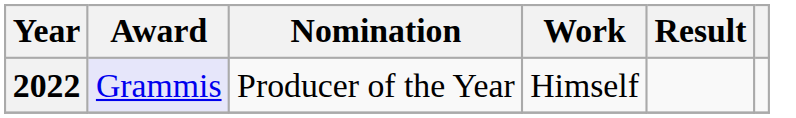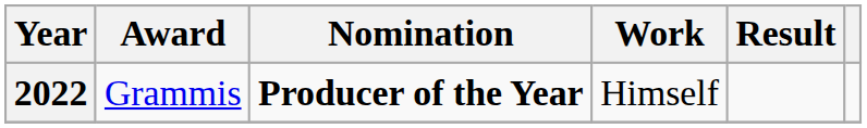2022 | Award: lavender background -> no background
2022 | Nomination: normal -> bold
